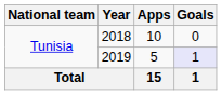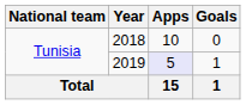2019 | Apps: no background -> lavender background
2019 | Goals: lavender background -> no background
